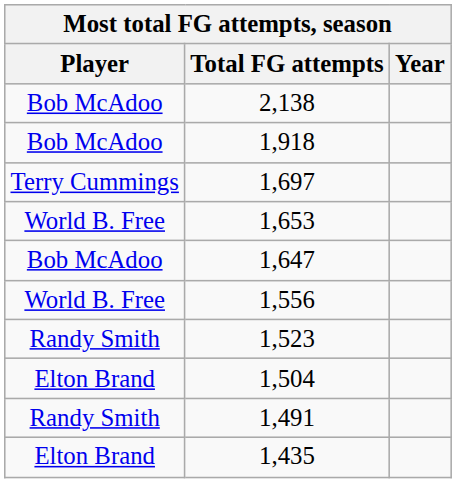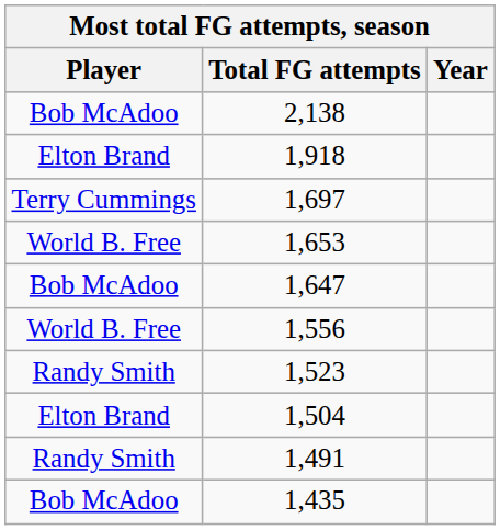1,918 | Player: Bob McAdoo -> Elton Brand
1,435 | Player: Elton Brand -> Bob McAdoo
